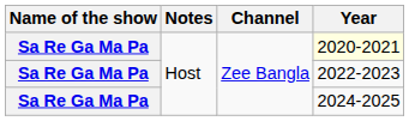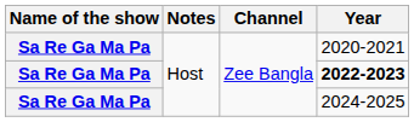2020-2021 | Year: lightyellow background -> no background
2022-2023 | Year: normal -> bold
